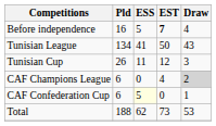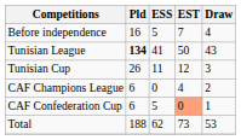Before independence | EST: bold -> normal
Tunisian League | Pld: normal -> bold
CAF Champions League | Draw: lightgrey background -> no background
CAF Confederation Cup | ESS: lightyellow background -> no background
CAF Confederation Cup | EST: no background -> lightsalmon background
